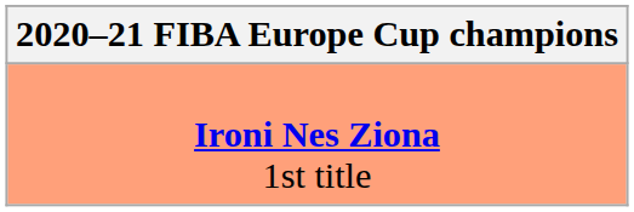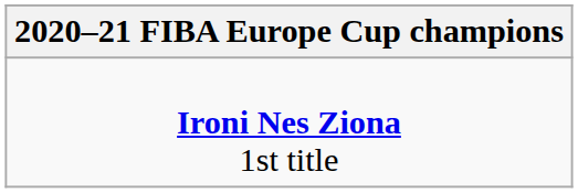row 2 | column 1: lightsalmon background -> no background
